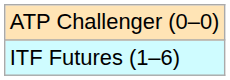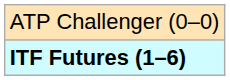row 2 | column 1: normal -> bold
